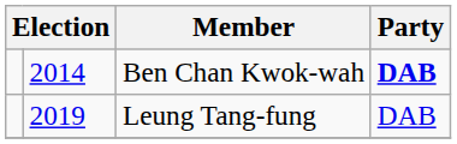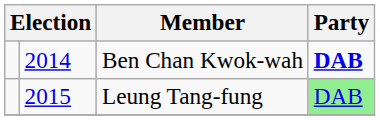Leung Tang-fung | column 2: 2019 -> 2015
Leung Tang-fung | Party: no background -> lightgreen background
